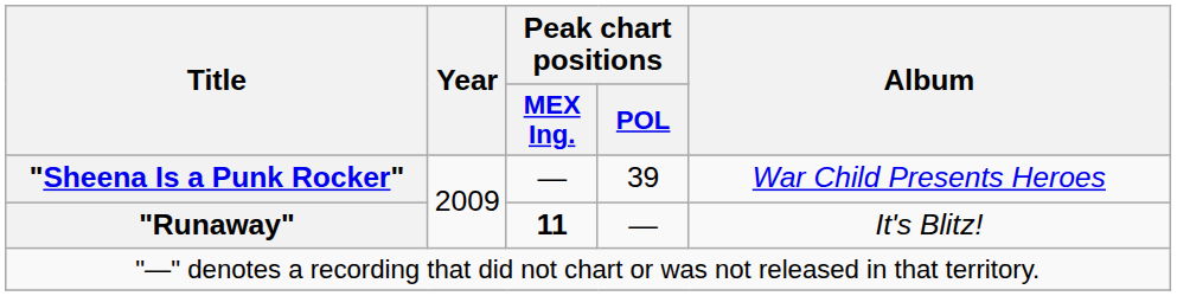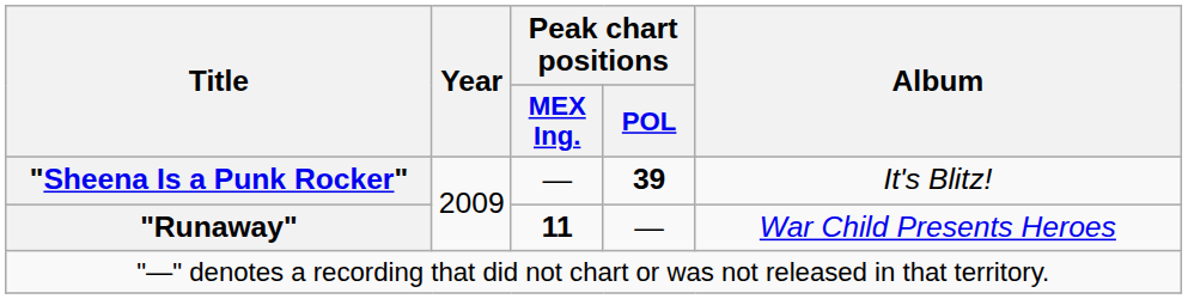"Sheena Is a Punk Rocker" | Peak chart positions / POL: normal -> bold
"Sheena Is a Punk Rocker" | Album: War Child Presents Heroes -> It's Blitz!
"Runaway" | Album: It's Blitz! -> War Child Presents Heroes
